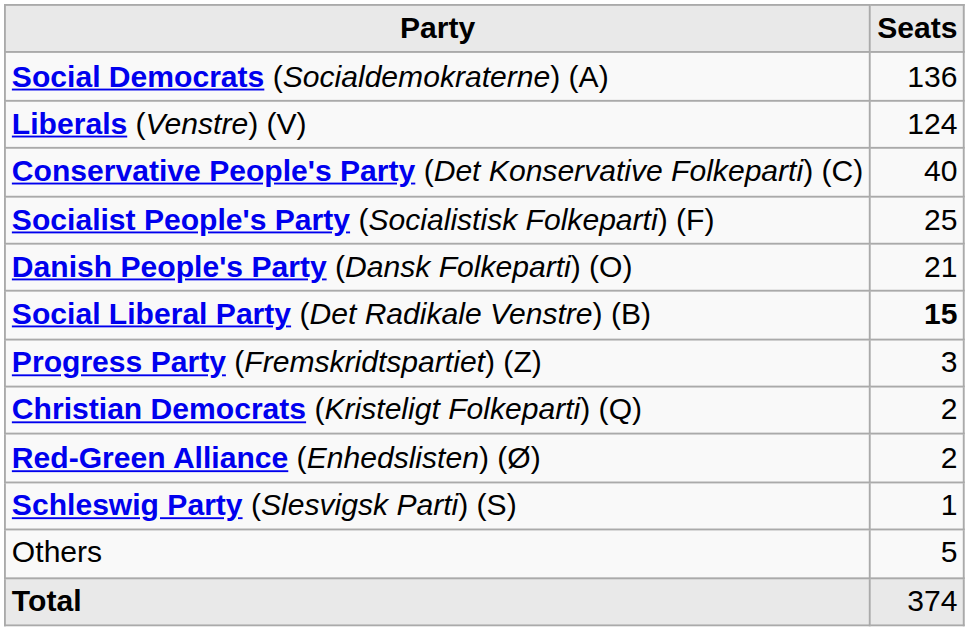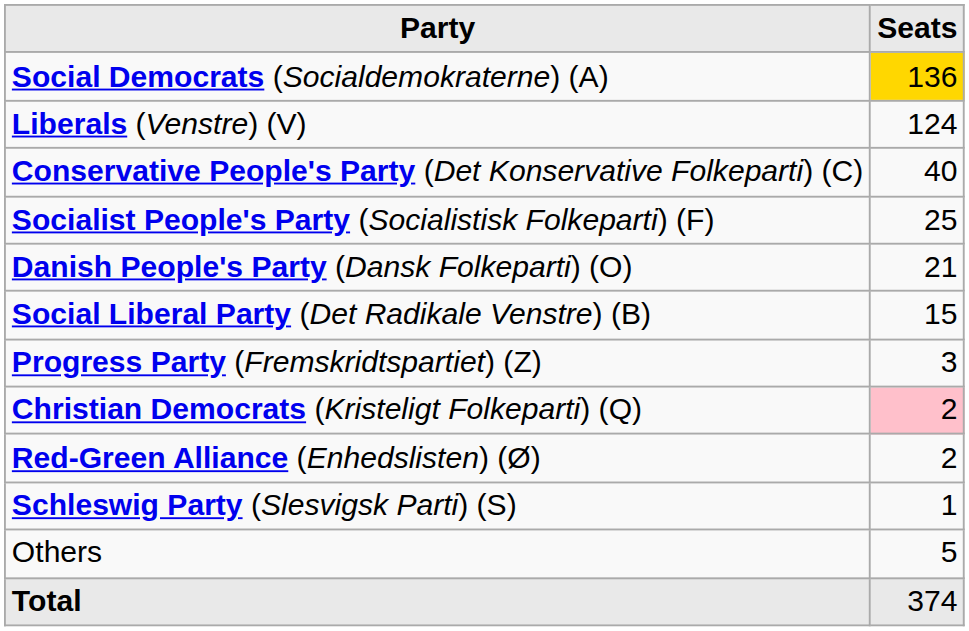Social Democrats (Socialdemokraterne) (A) | Seats: no background -> gold background
Social Liberal Party (Det Radikale Venstre) (B) | Seats: bold -> normal
Christian Democrats (Kristeligt Folkeparti) (Q) | Seats: no background -> pink background
